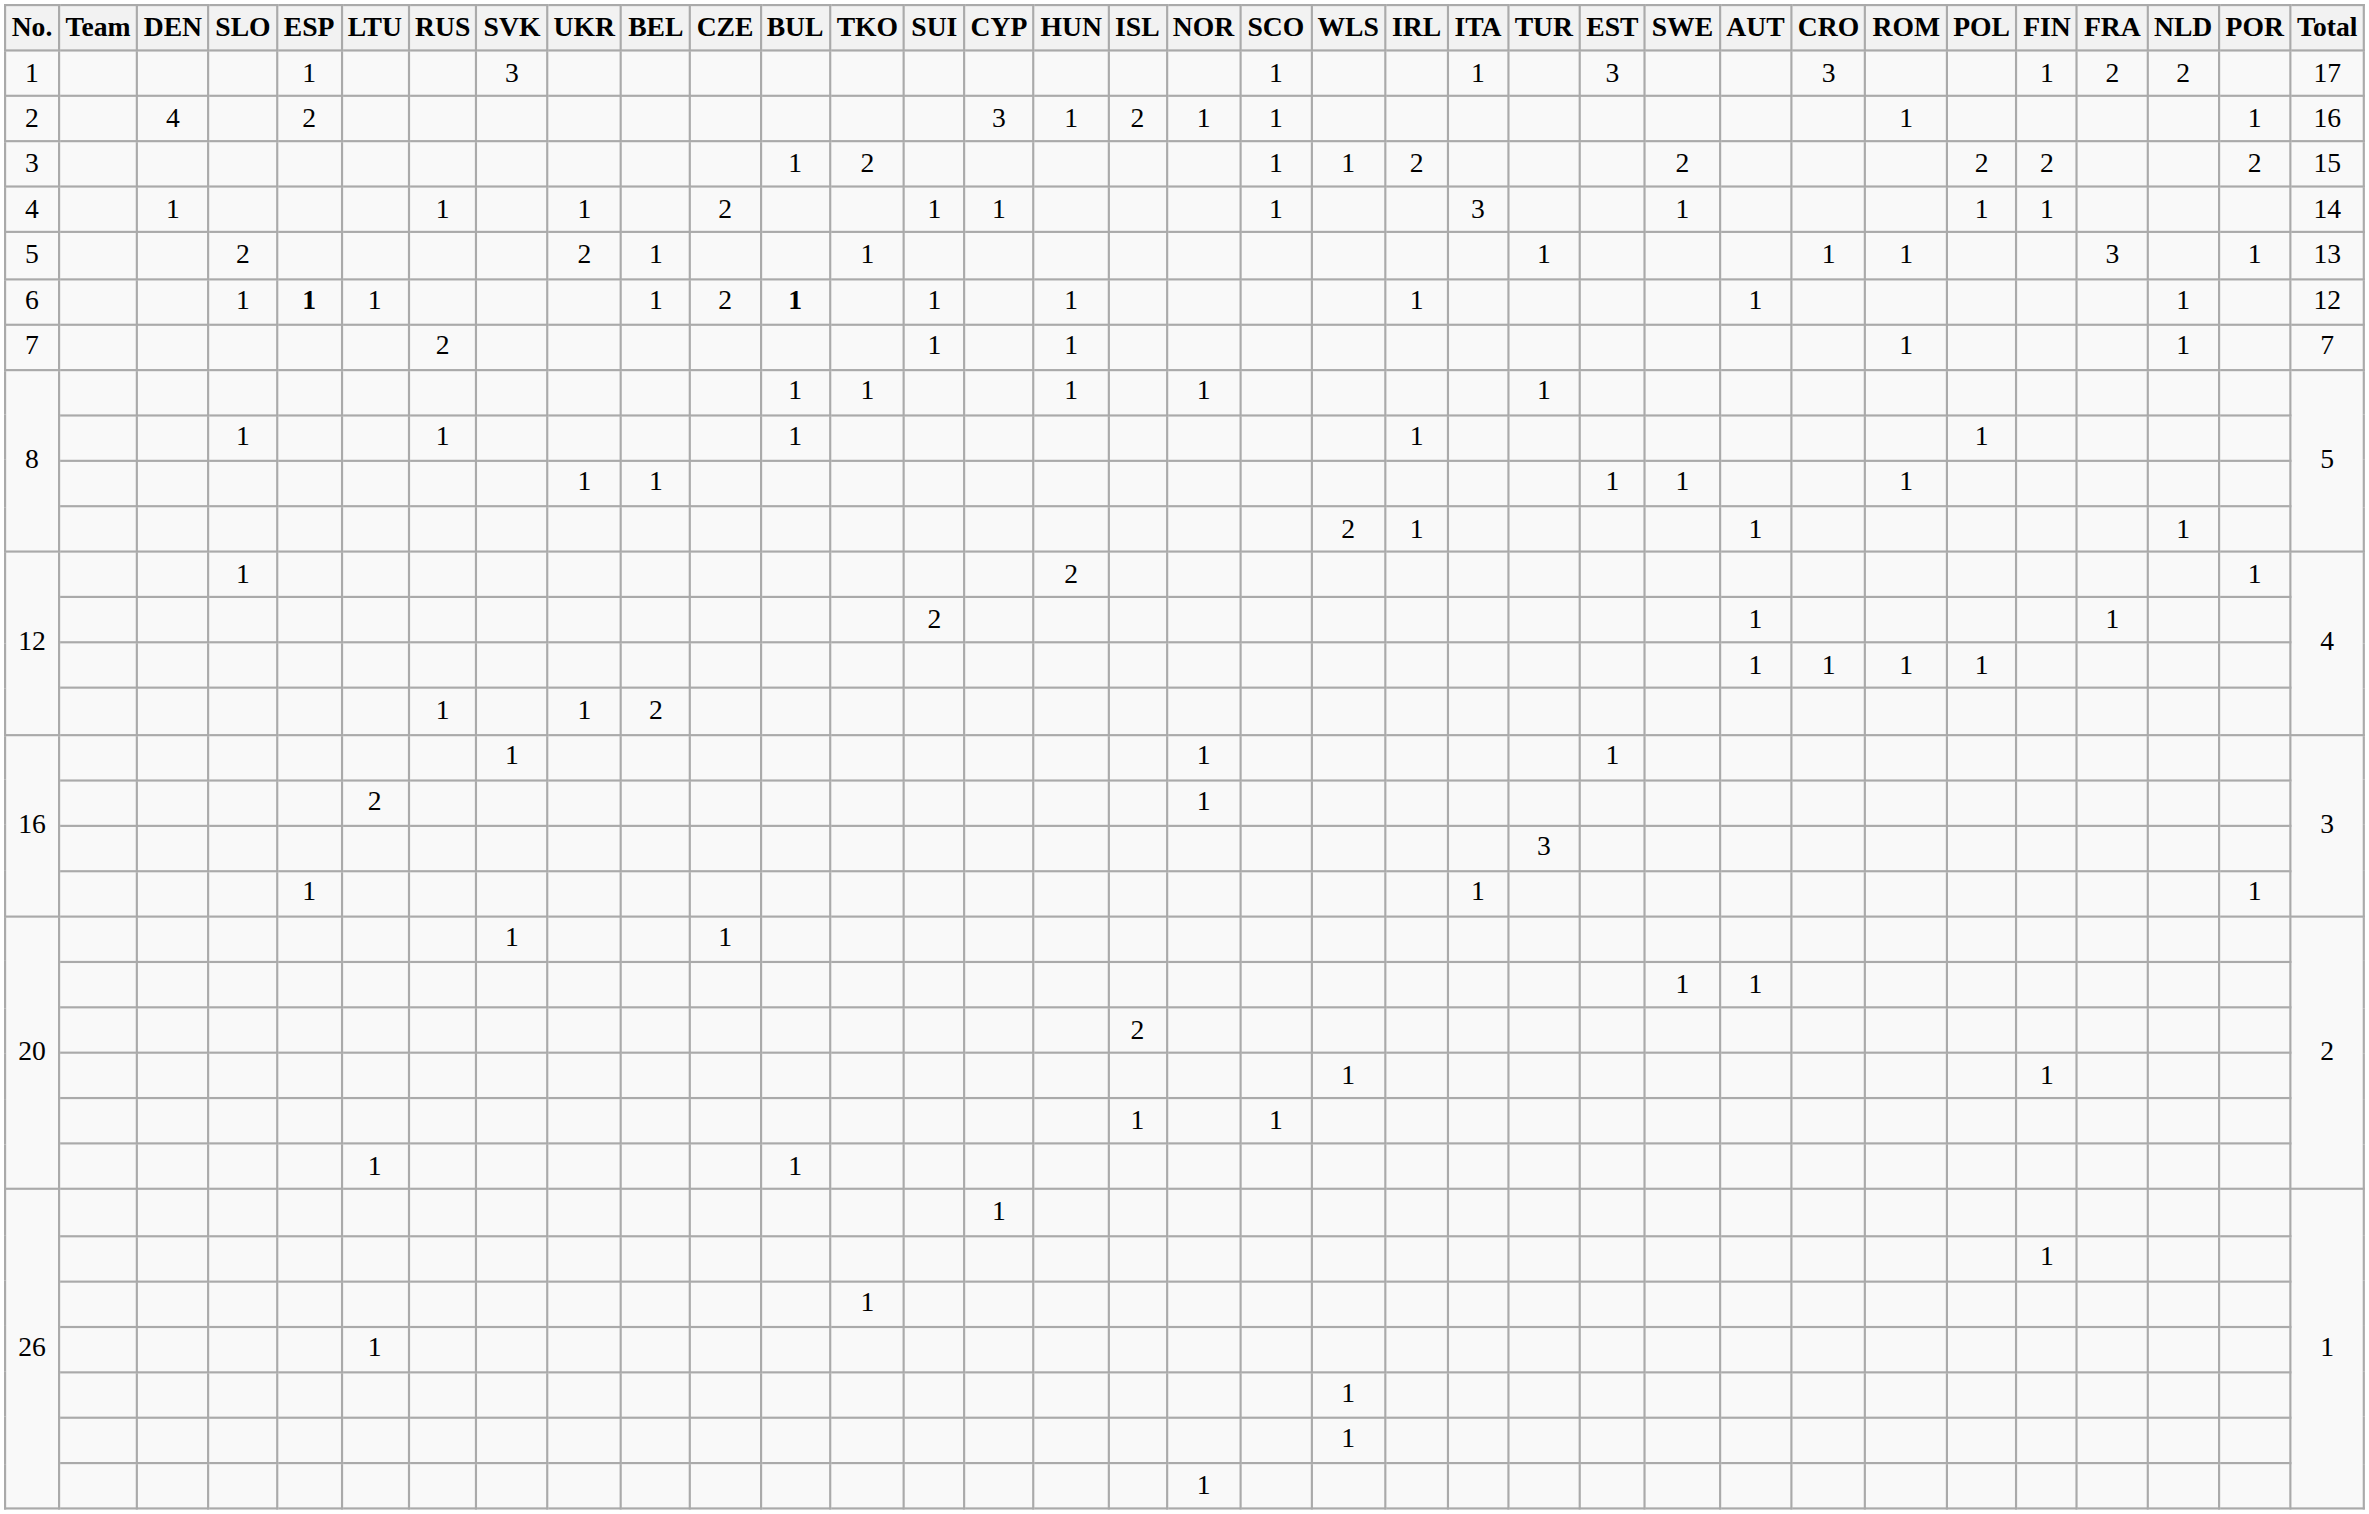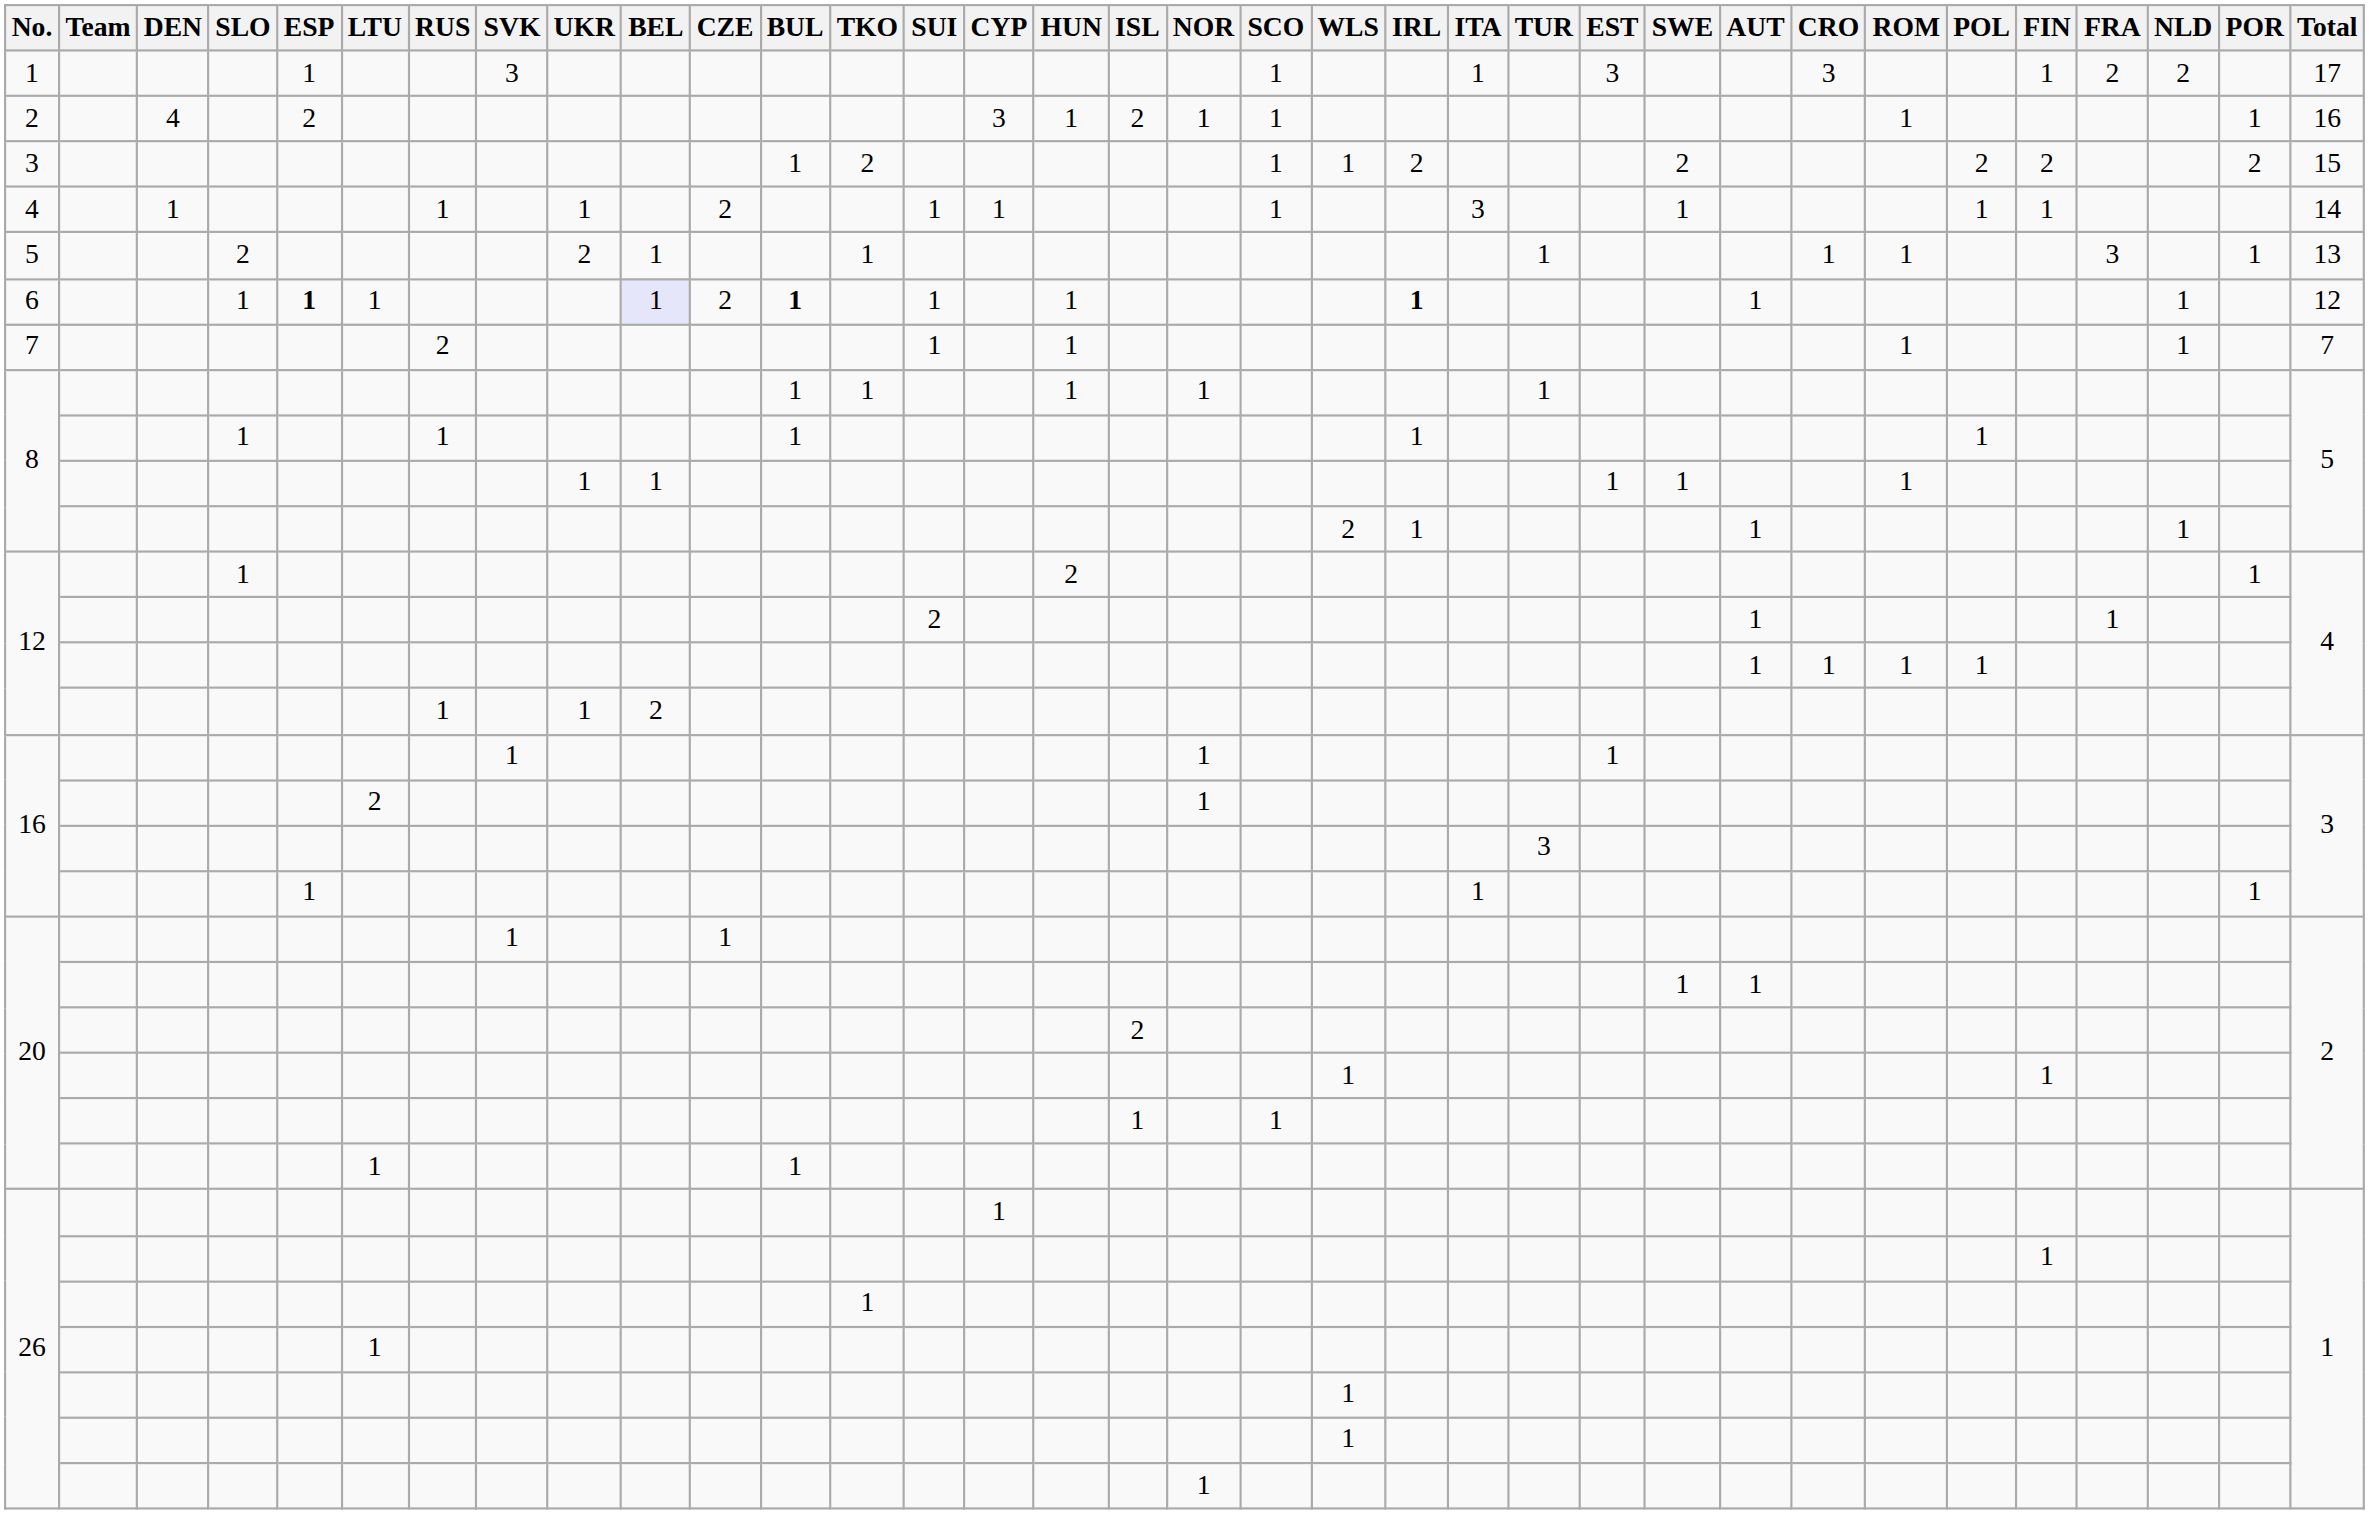6 | BEL: no background -> lavender background
6 | IRL: normal -> bold
